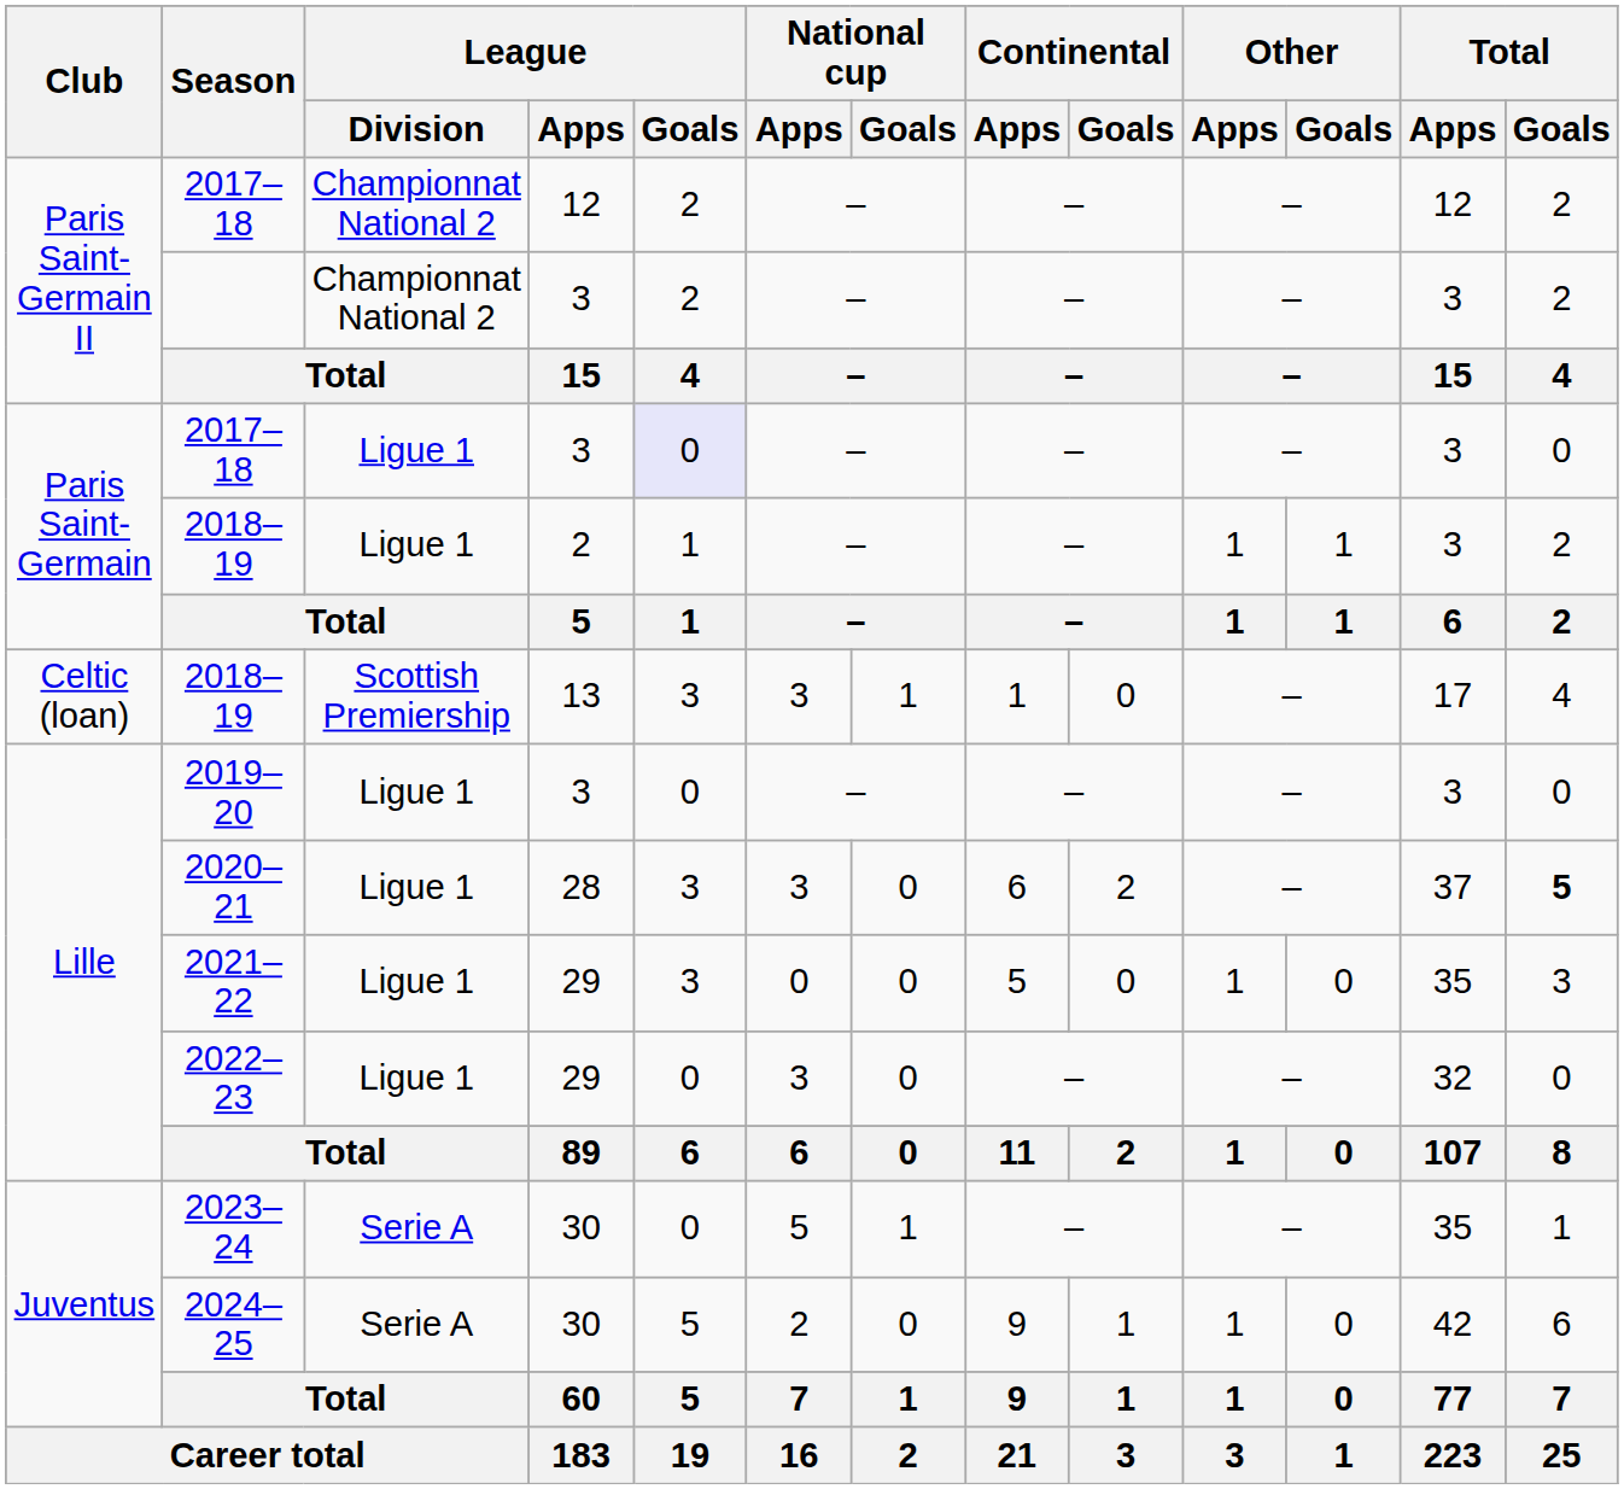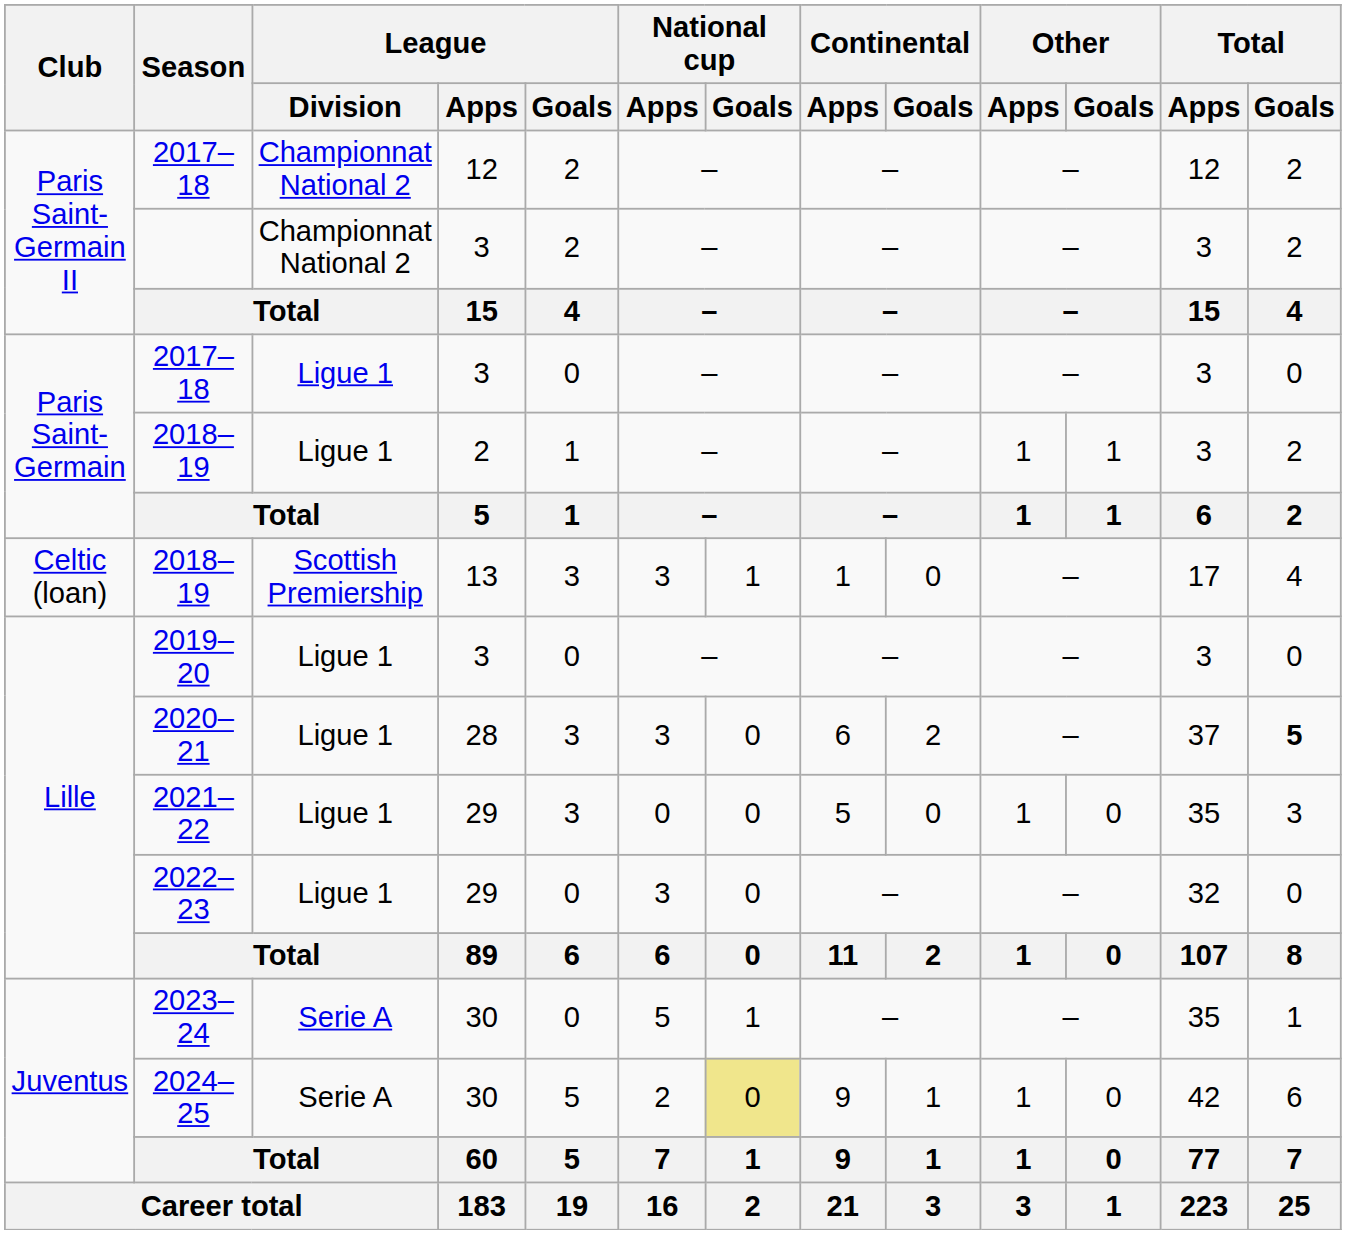2017–18 / 3 | League / Goals: lavender background -> no background
2024–25 | National cup / Goals: no background -> khaki background
